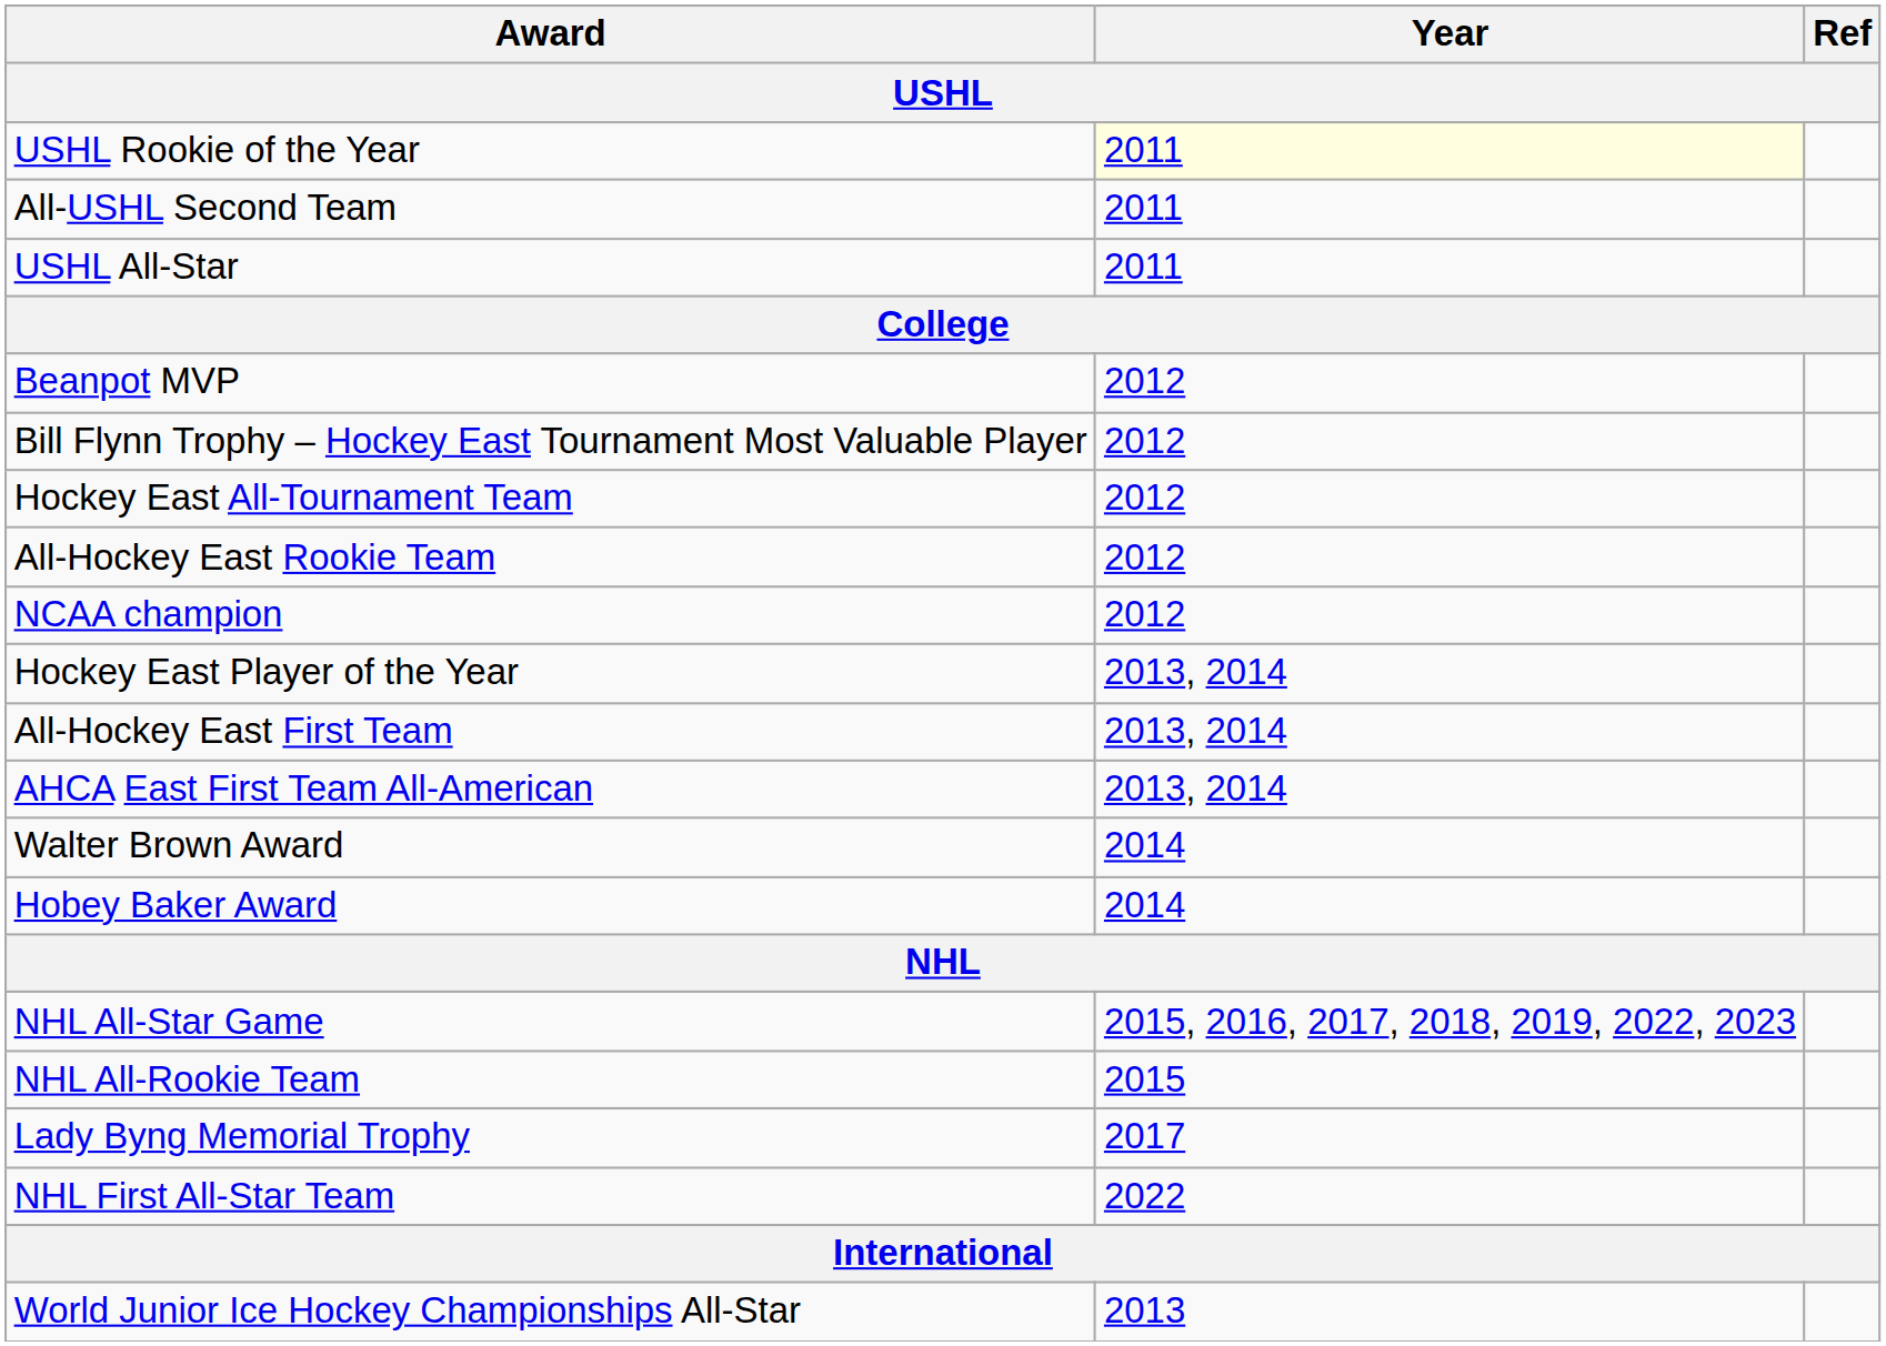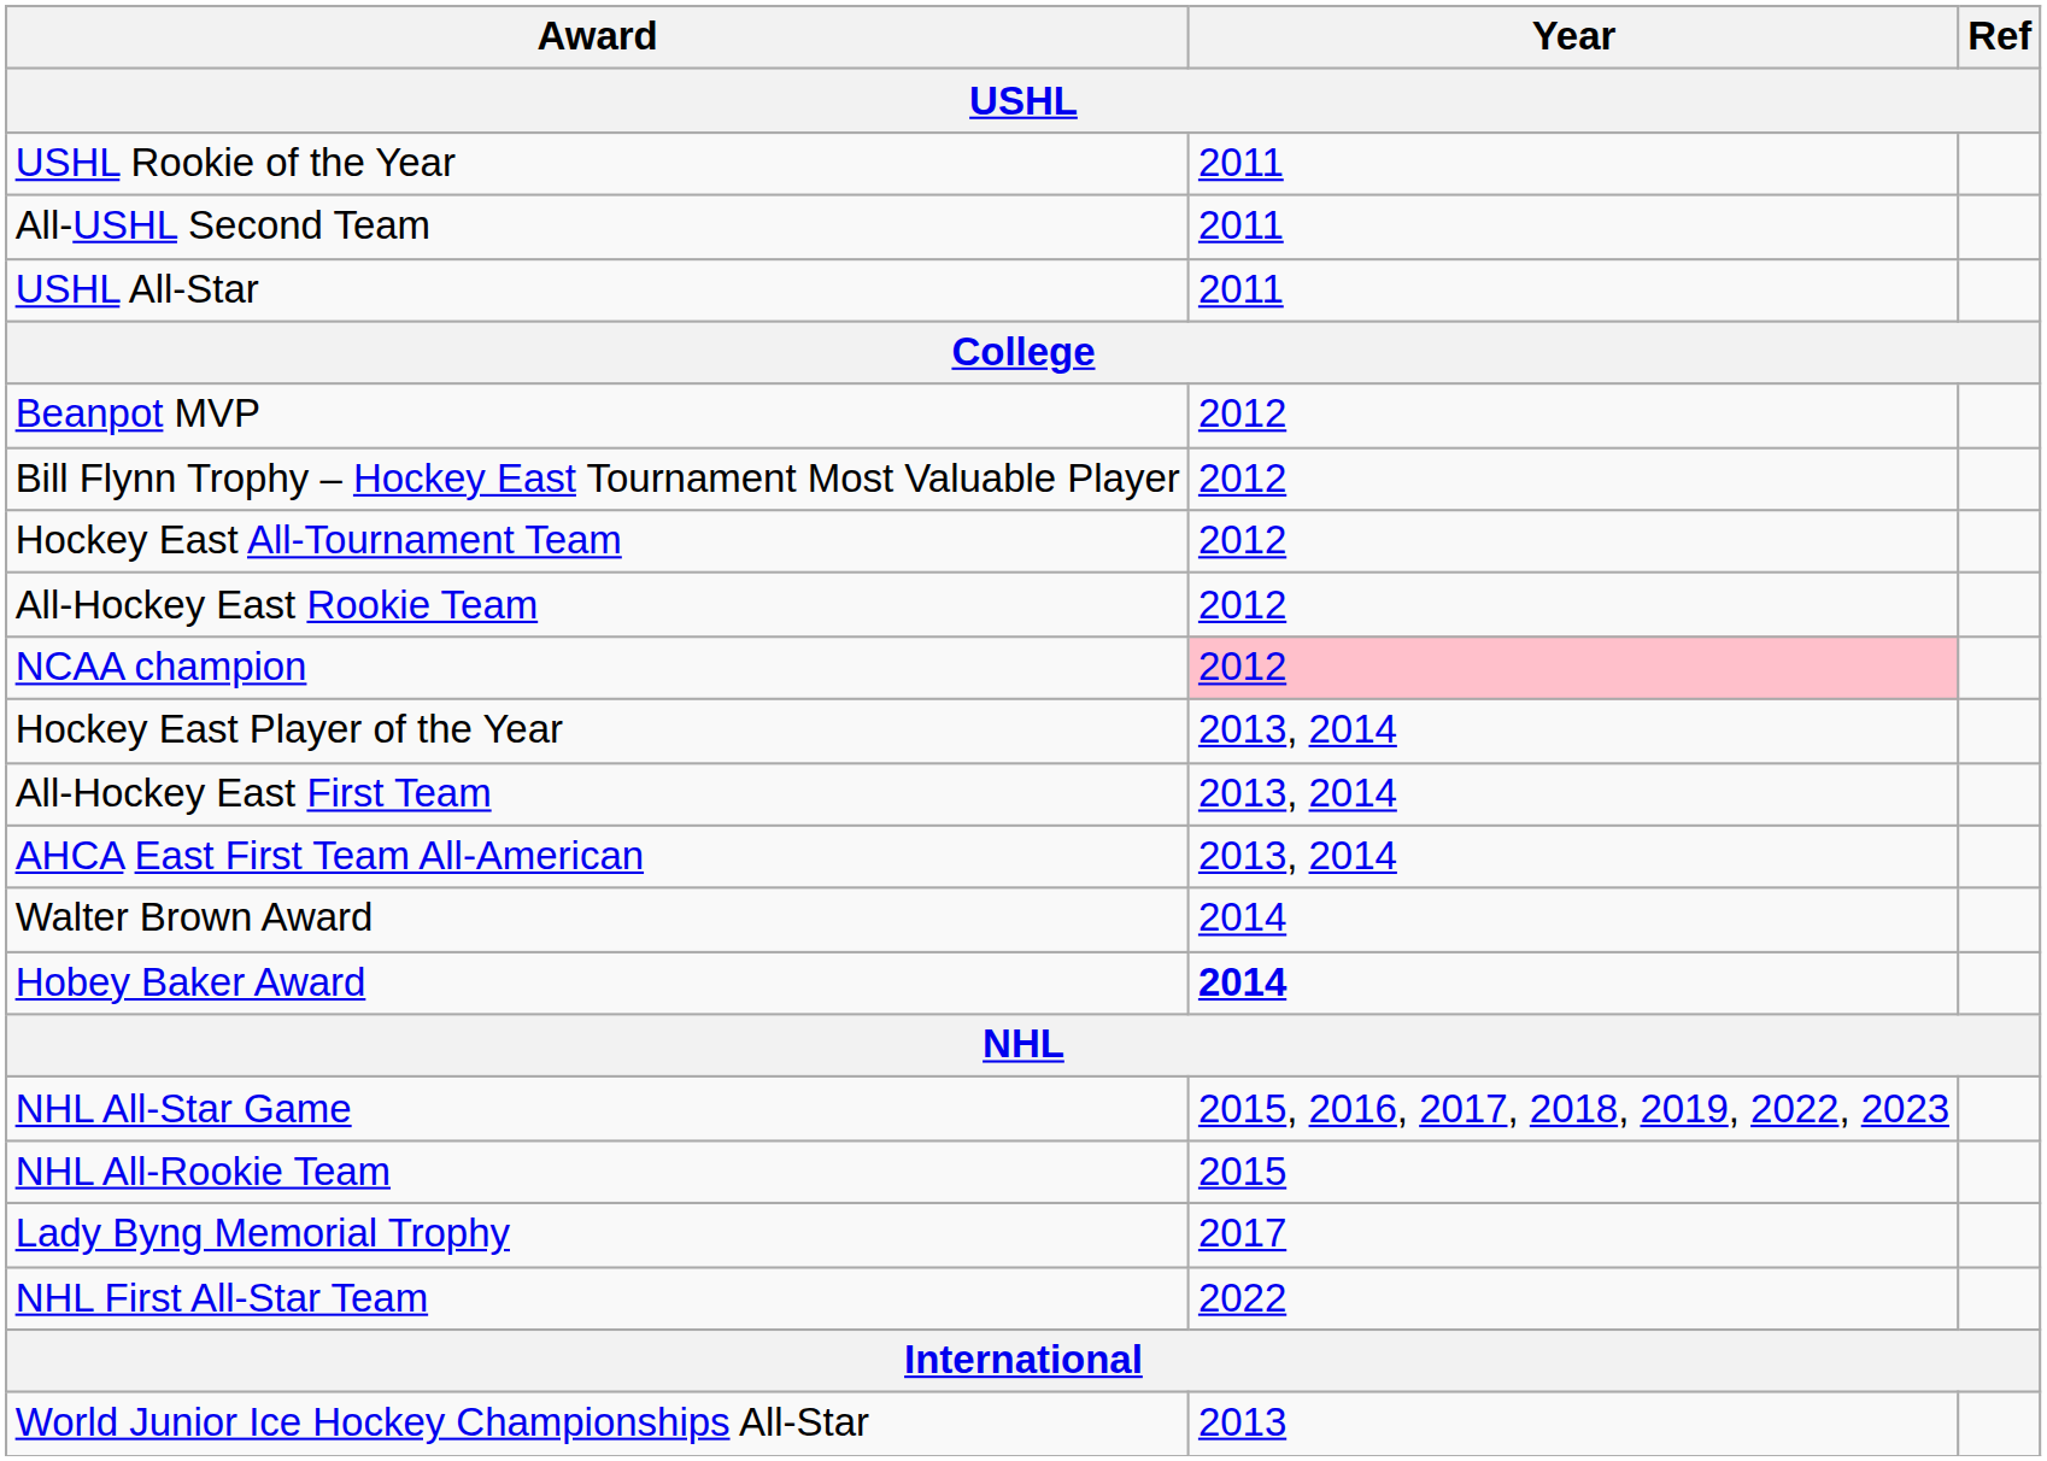USHL Rookie of the Year | Year: lightyellow background -> no background
NCAA champion | Year: no background -> pink background
Hobey Baker Award | Year: normal -> bold
